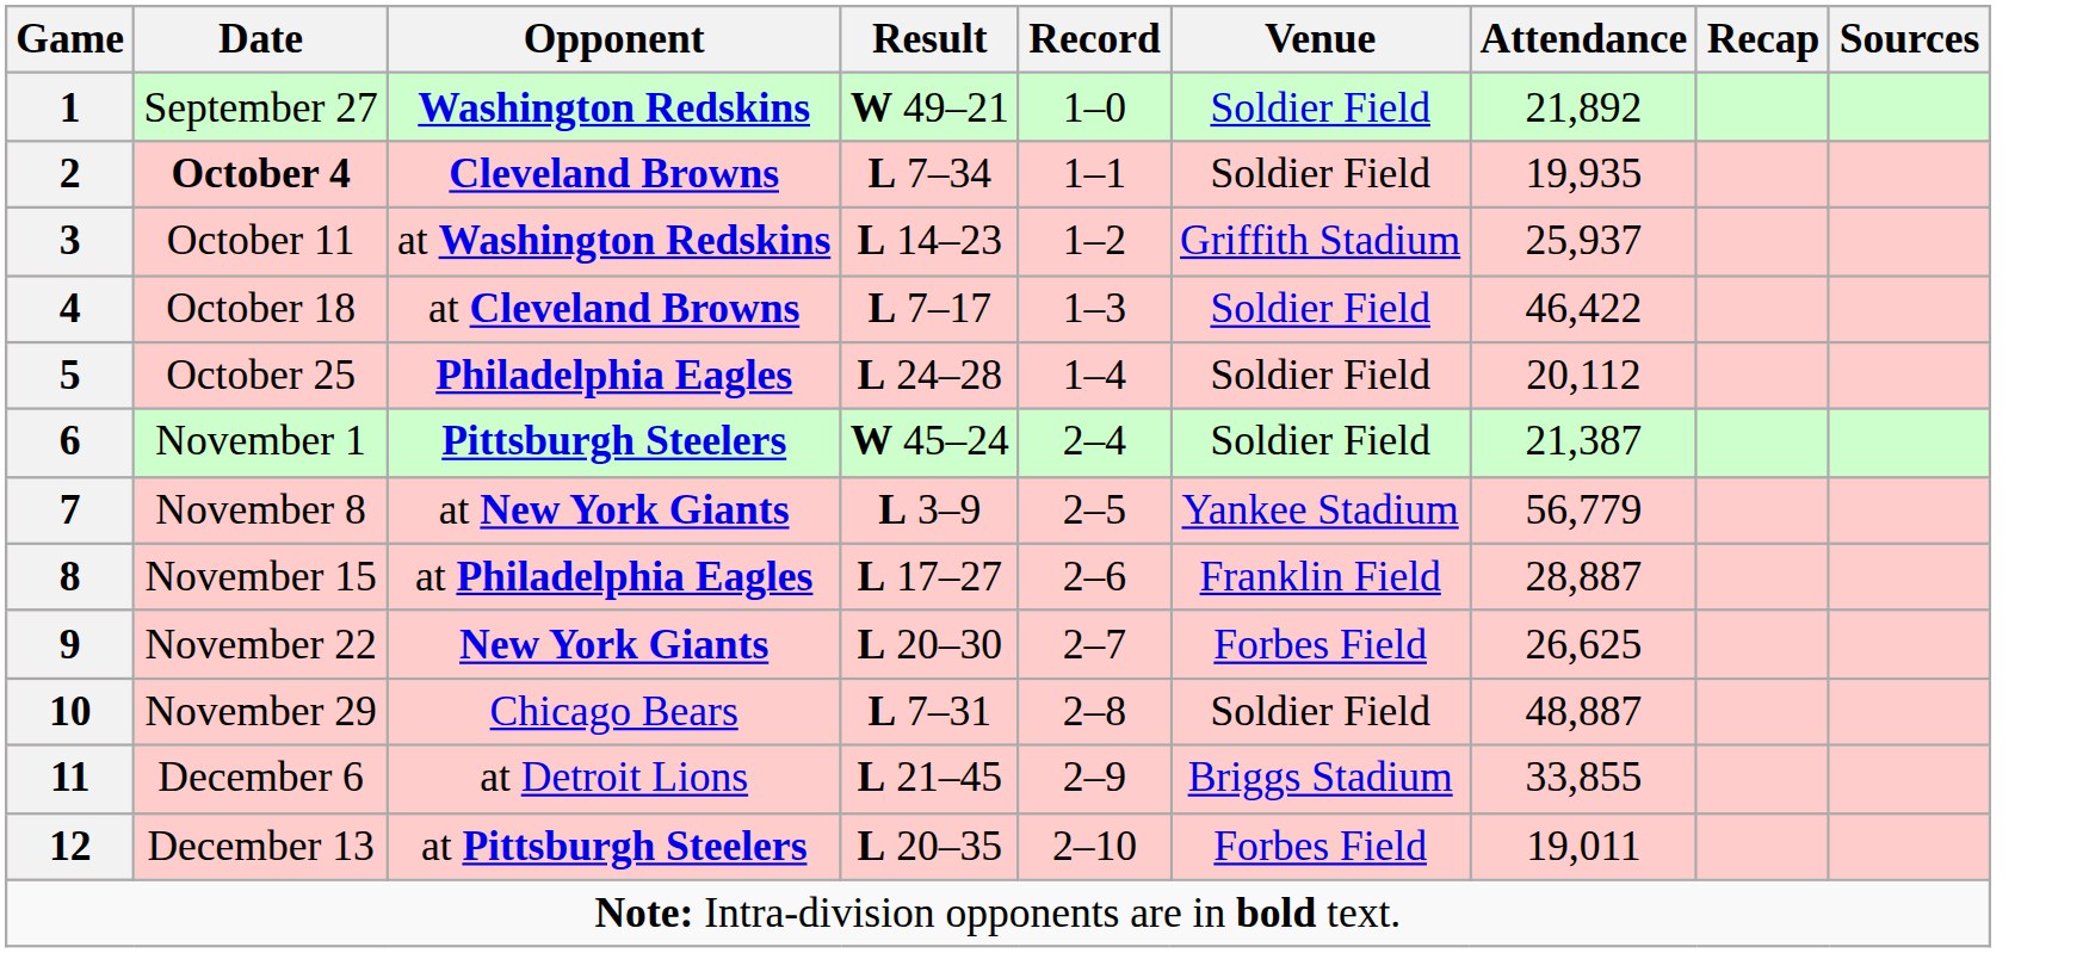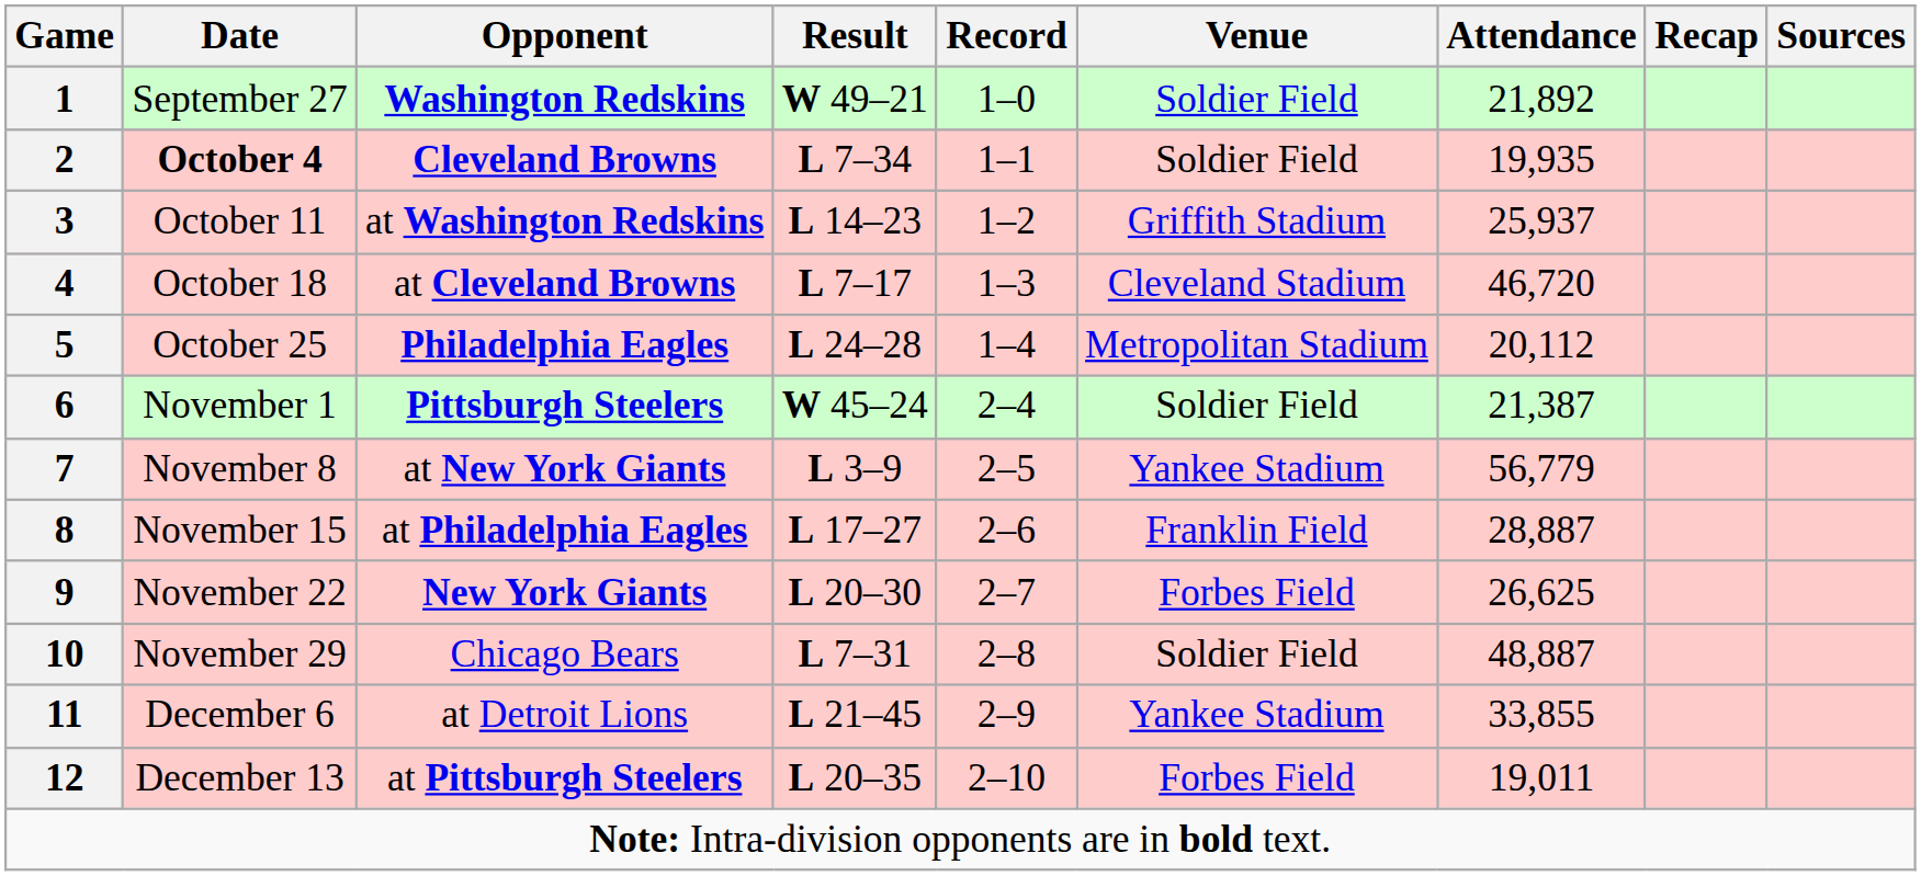4 | Venue: Soldier Field -> Cleveland Stadium
4 | Attendance: 46,422 -> 46,720
5 | Venue: Soldier Field -> Metropolitan Stadium
11 | Venue: Briggs Stadium -> Yankee Stadium
